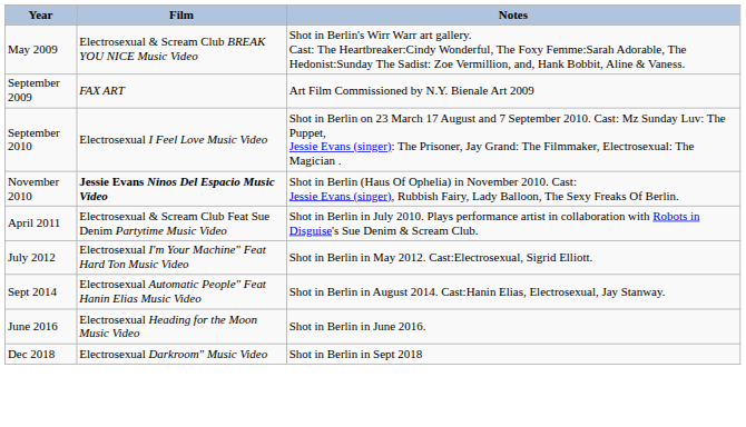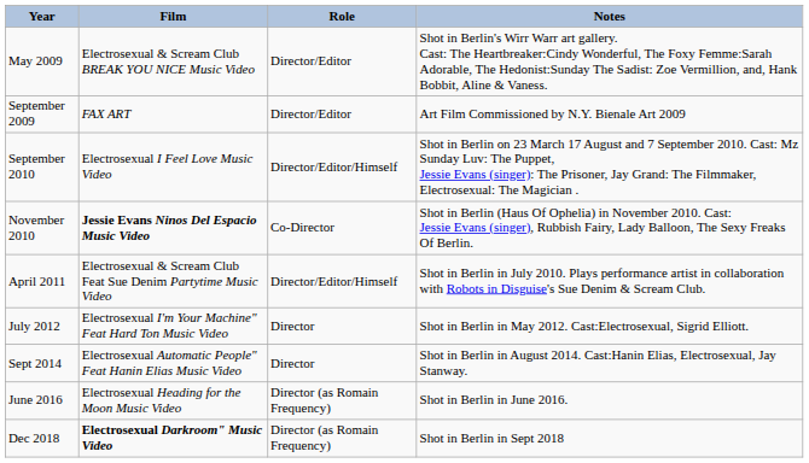+ column: Role | Director/Editor | Director/Editor | Director/Editor/Himself | Co-Director | Director/Editor/Himself | Director | Director | Director (as Romain Frequency) | Director (as Romain Frequency)
Dec 2018 | Film: normal -> bold
